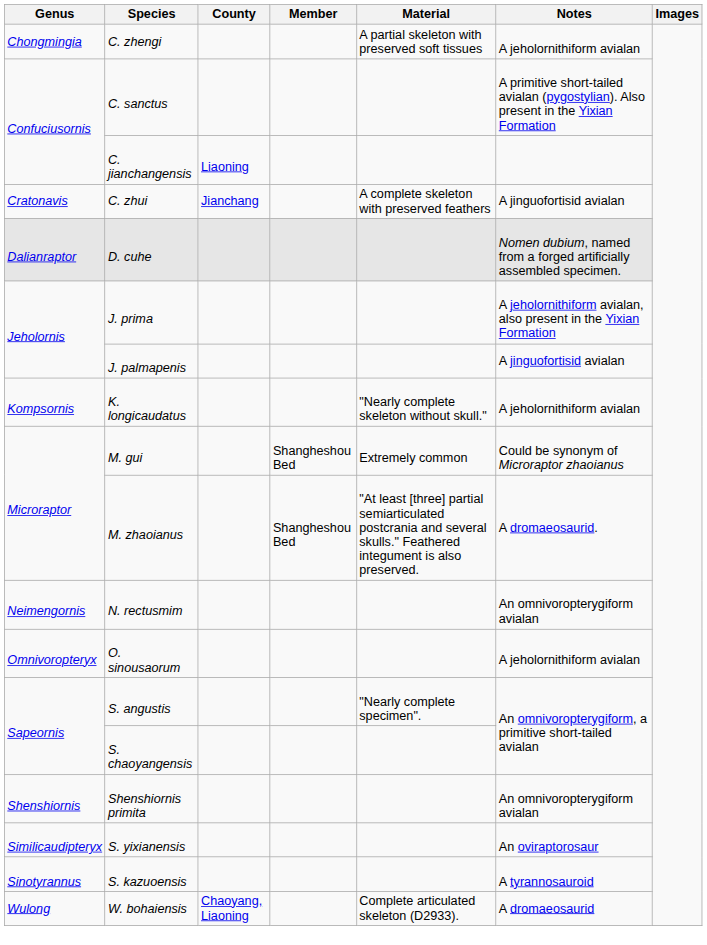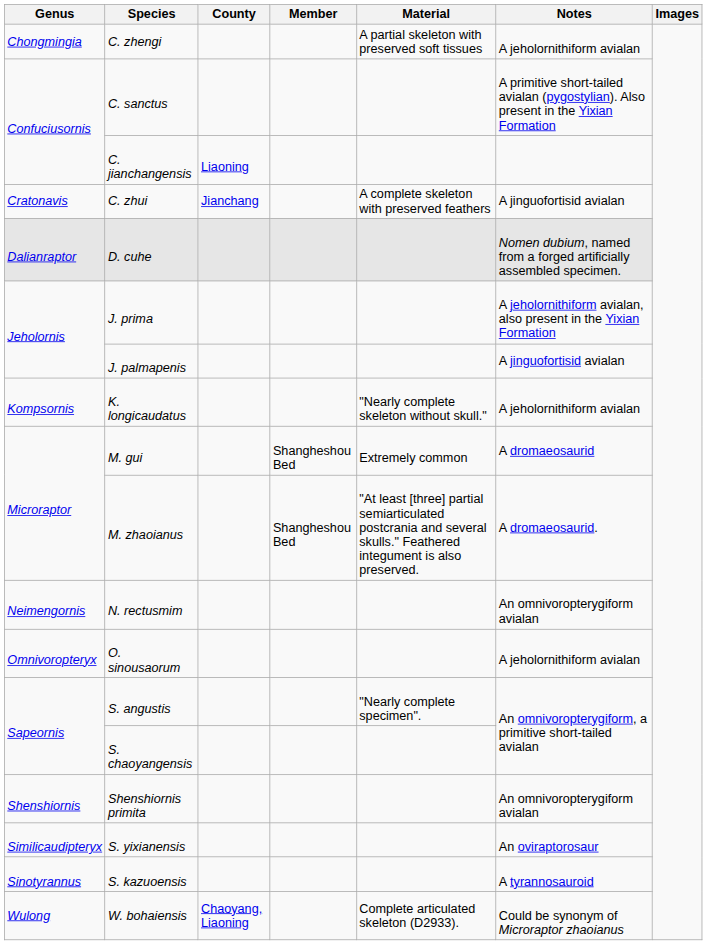M. gui | Notes: Could be synonym of Microraptor zhaoianus -> A dromaeosaurid
W. bohaiensis | Notes: A dromaeosaurid -> Could be synonym of Microraptor zhaoianus
